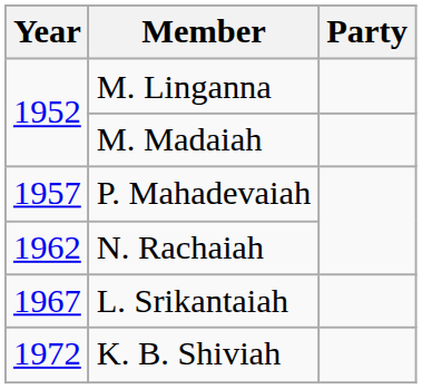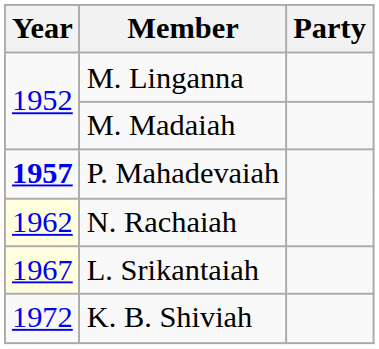P. Mahadevaiah | Year: normal -> bold
N. Rachaiah | Year: no background -> lightyellow background
L. Srikantaiah | Year: no background -> lightyellow background
